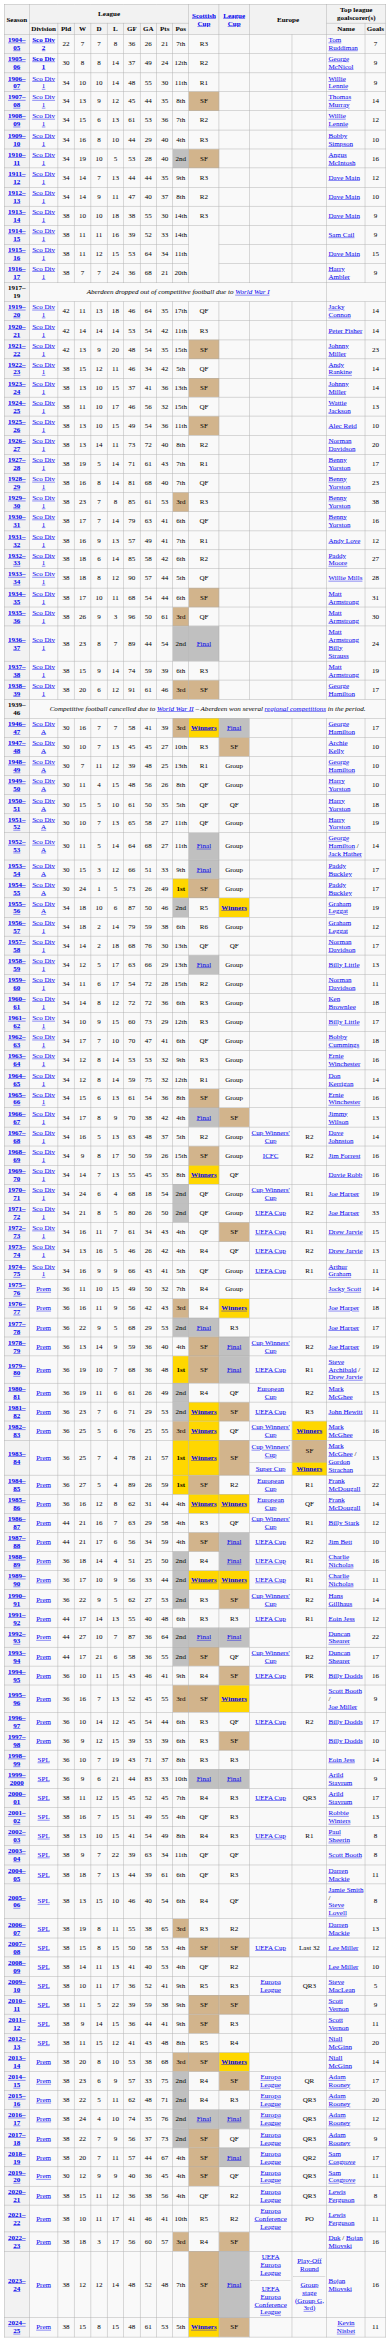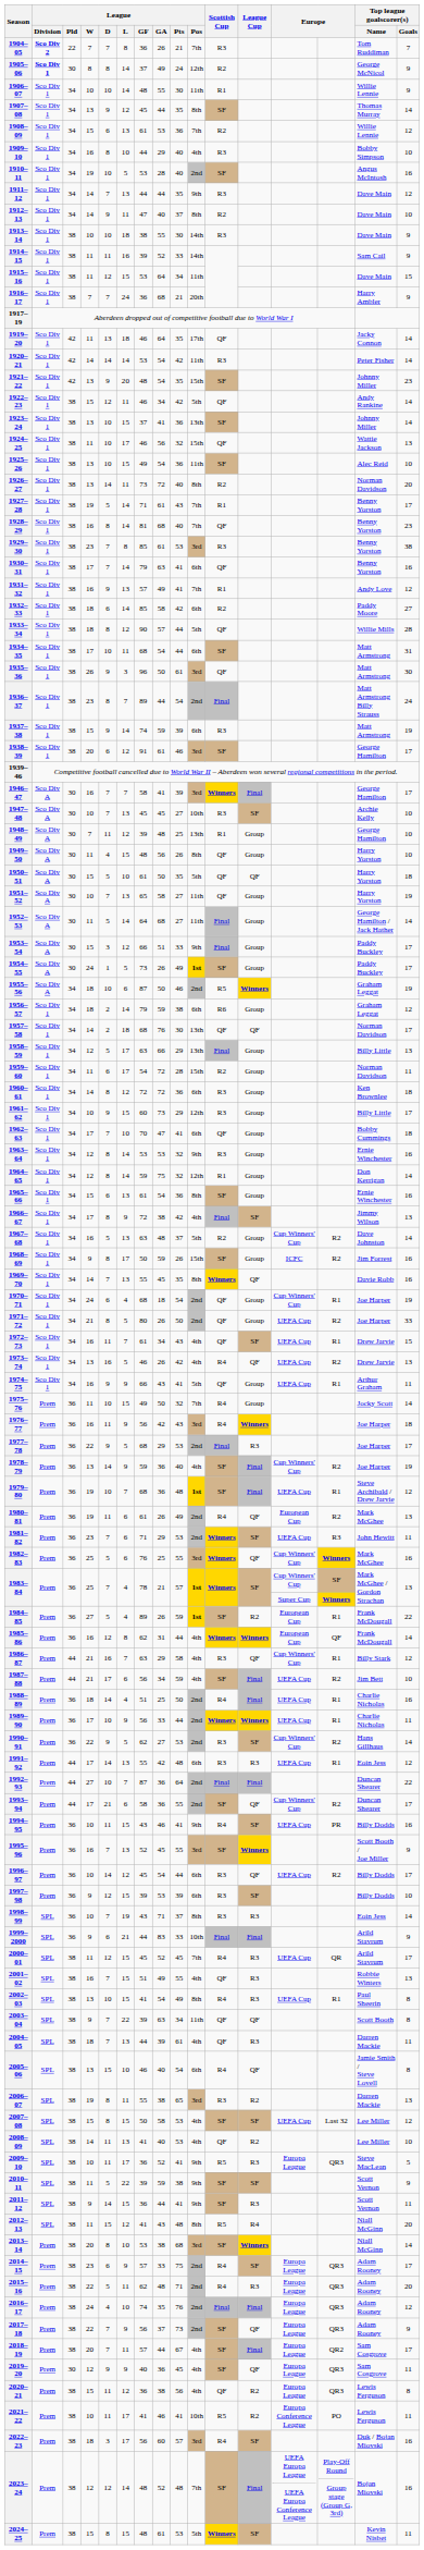1966–67 | League / GF: 70 -> 72
1991–92 | League / GA: 40 -> 42
2000–01 | column 14: QR3 -> QR
2004–05 | League / Pos: 6th -> 4th
2014–15 | column 14: QR -> QR3
